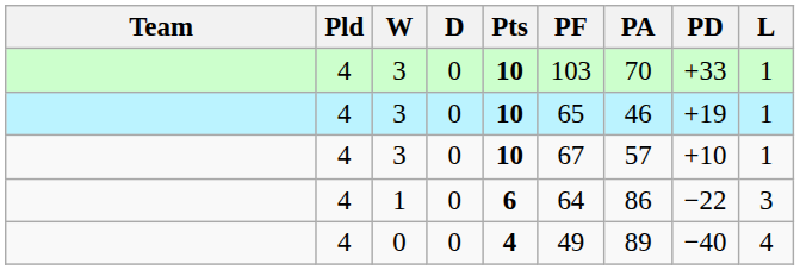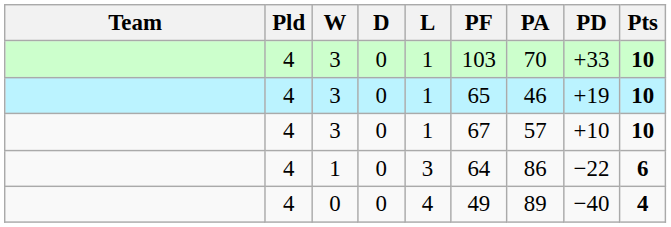columns swapped: L <-> Pts
